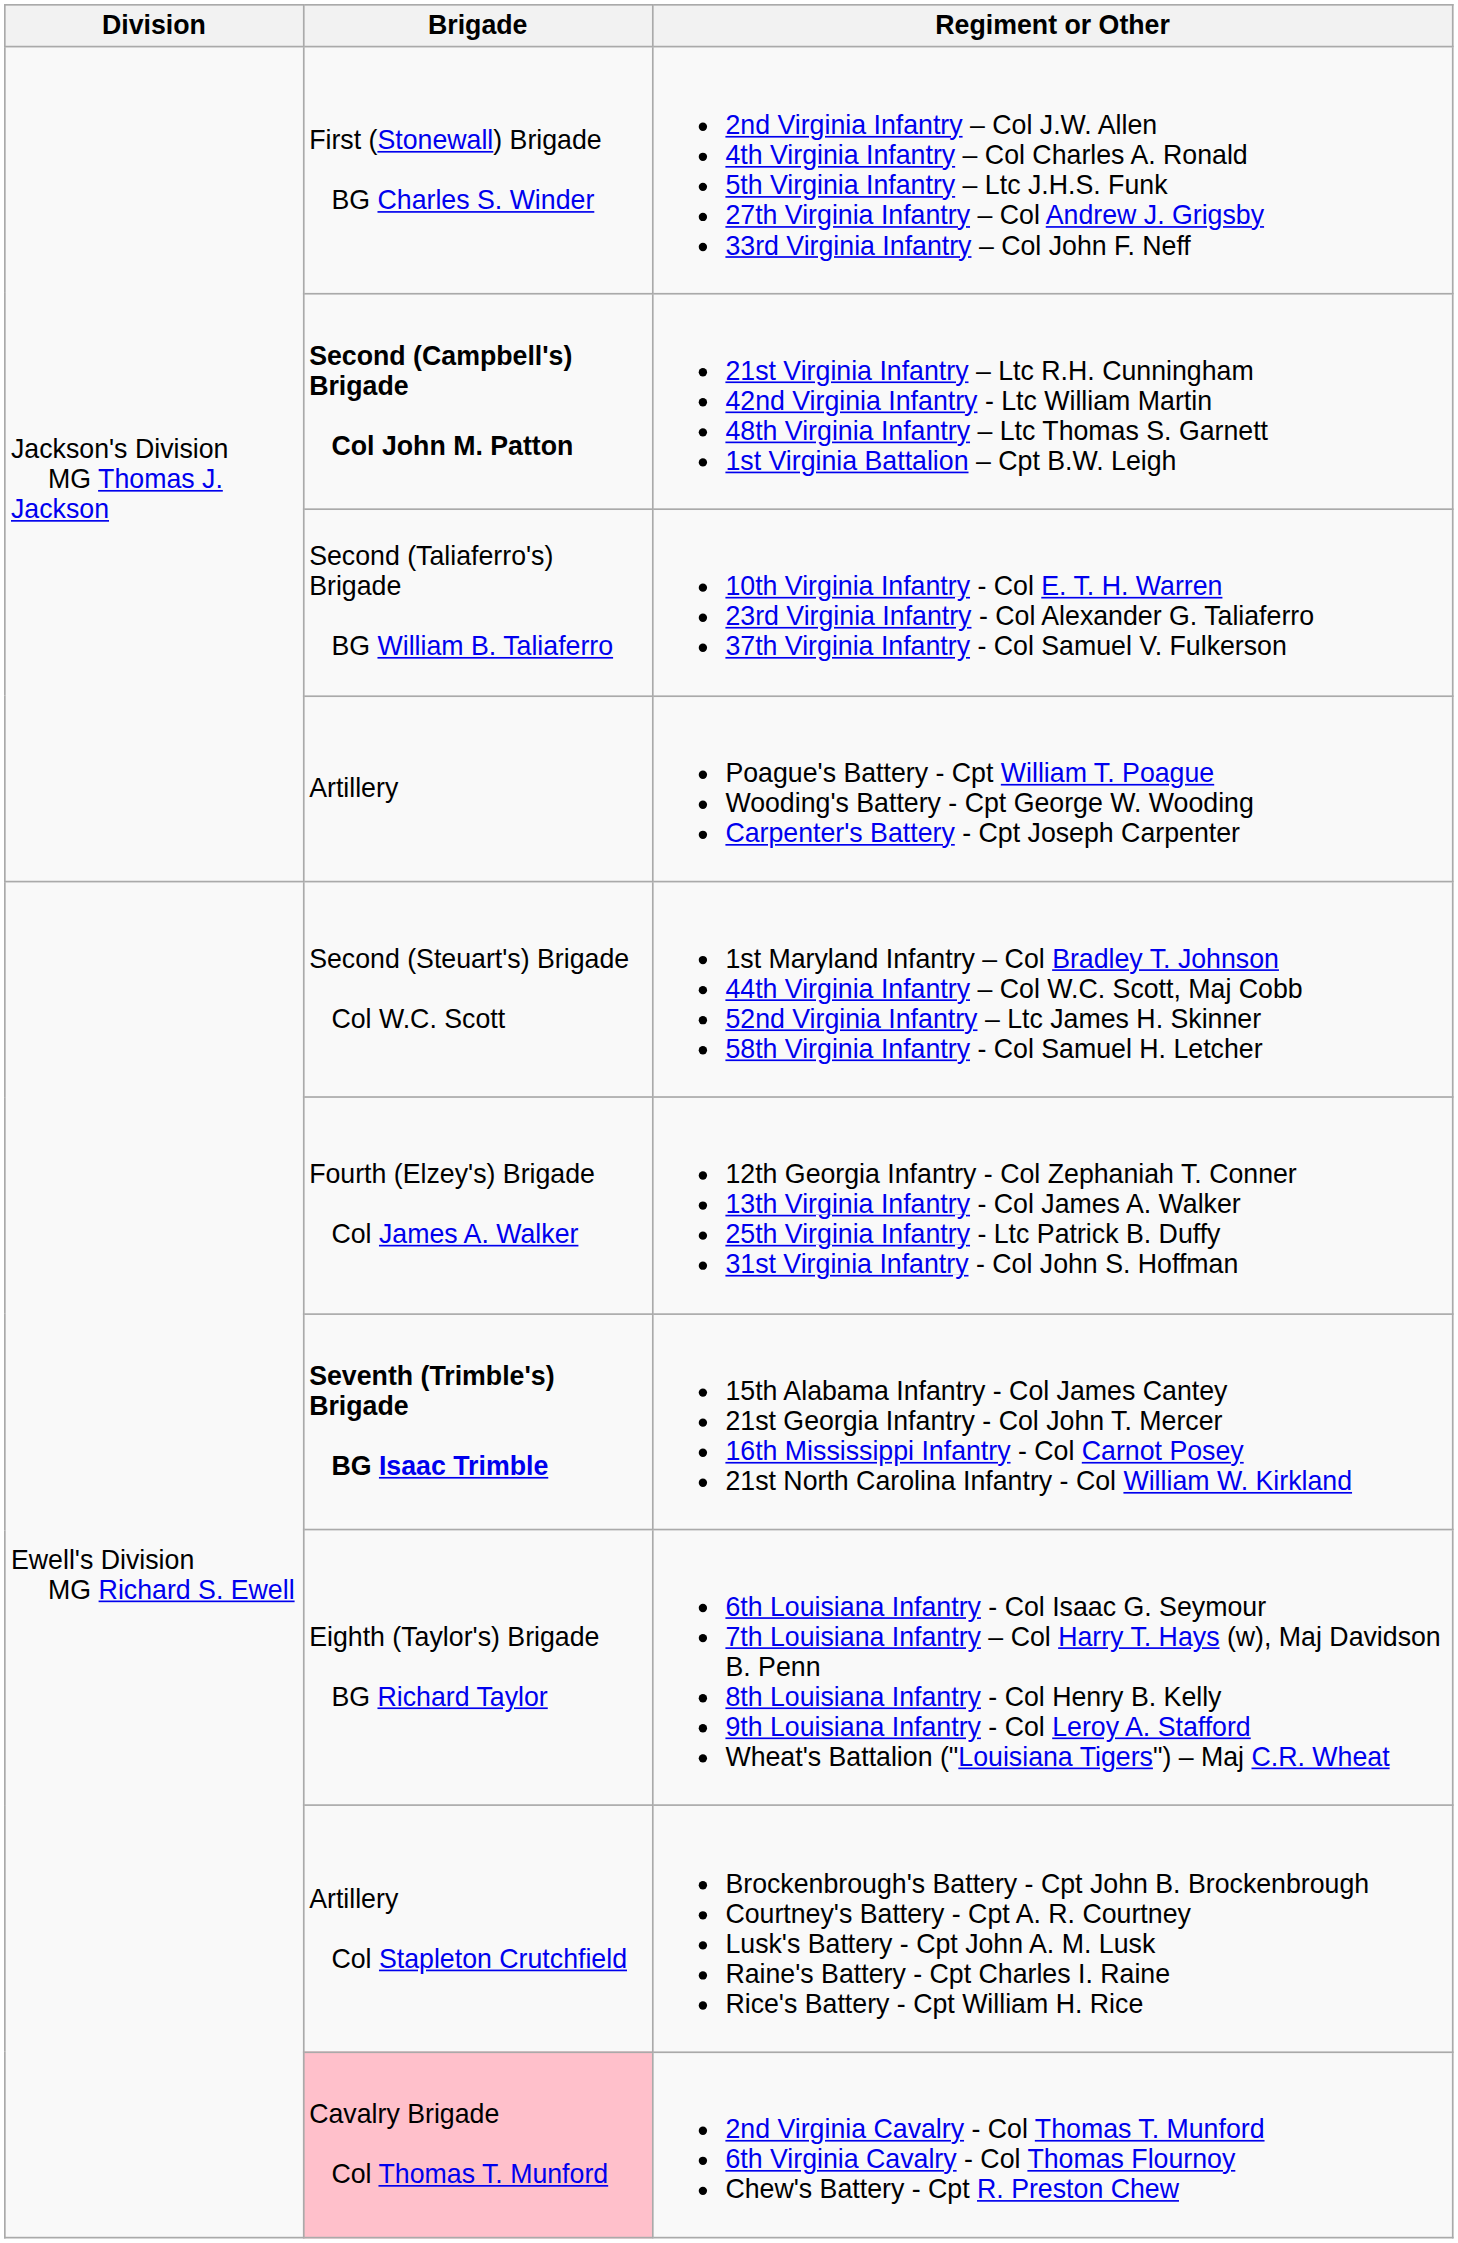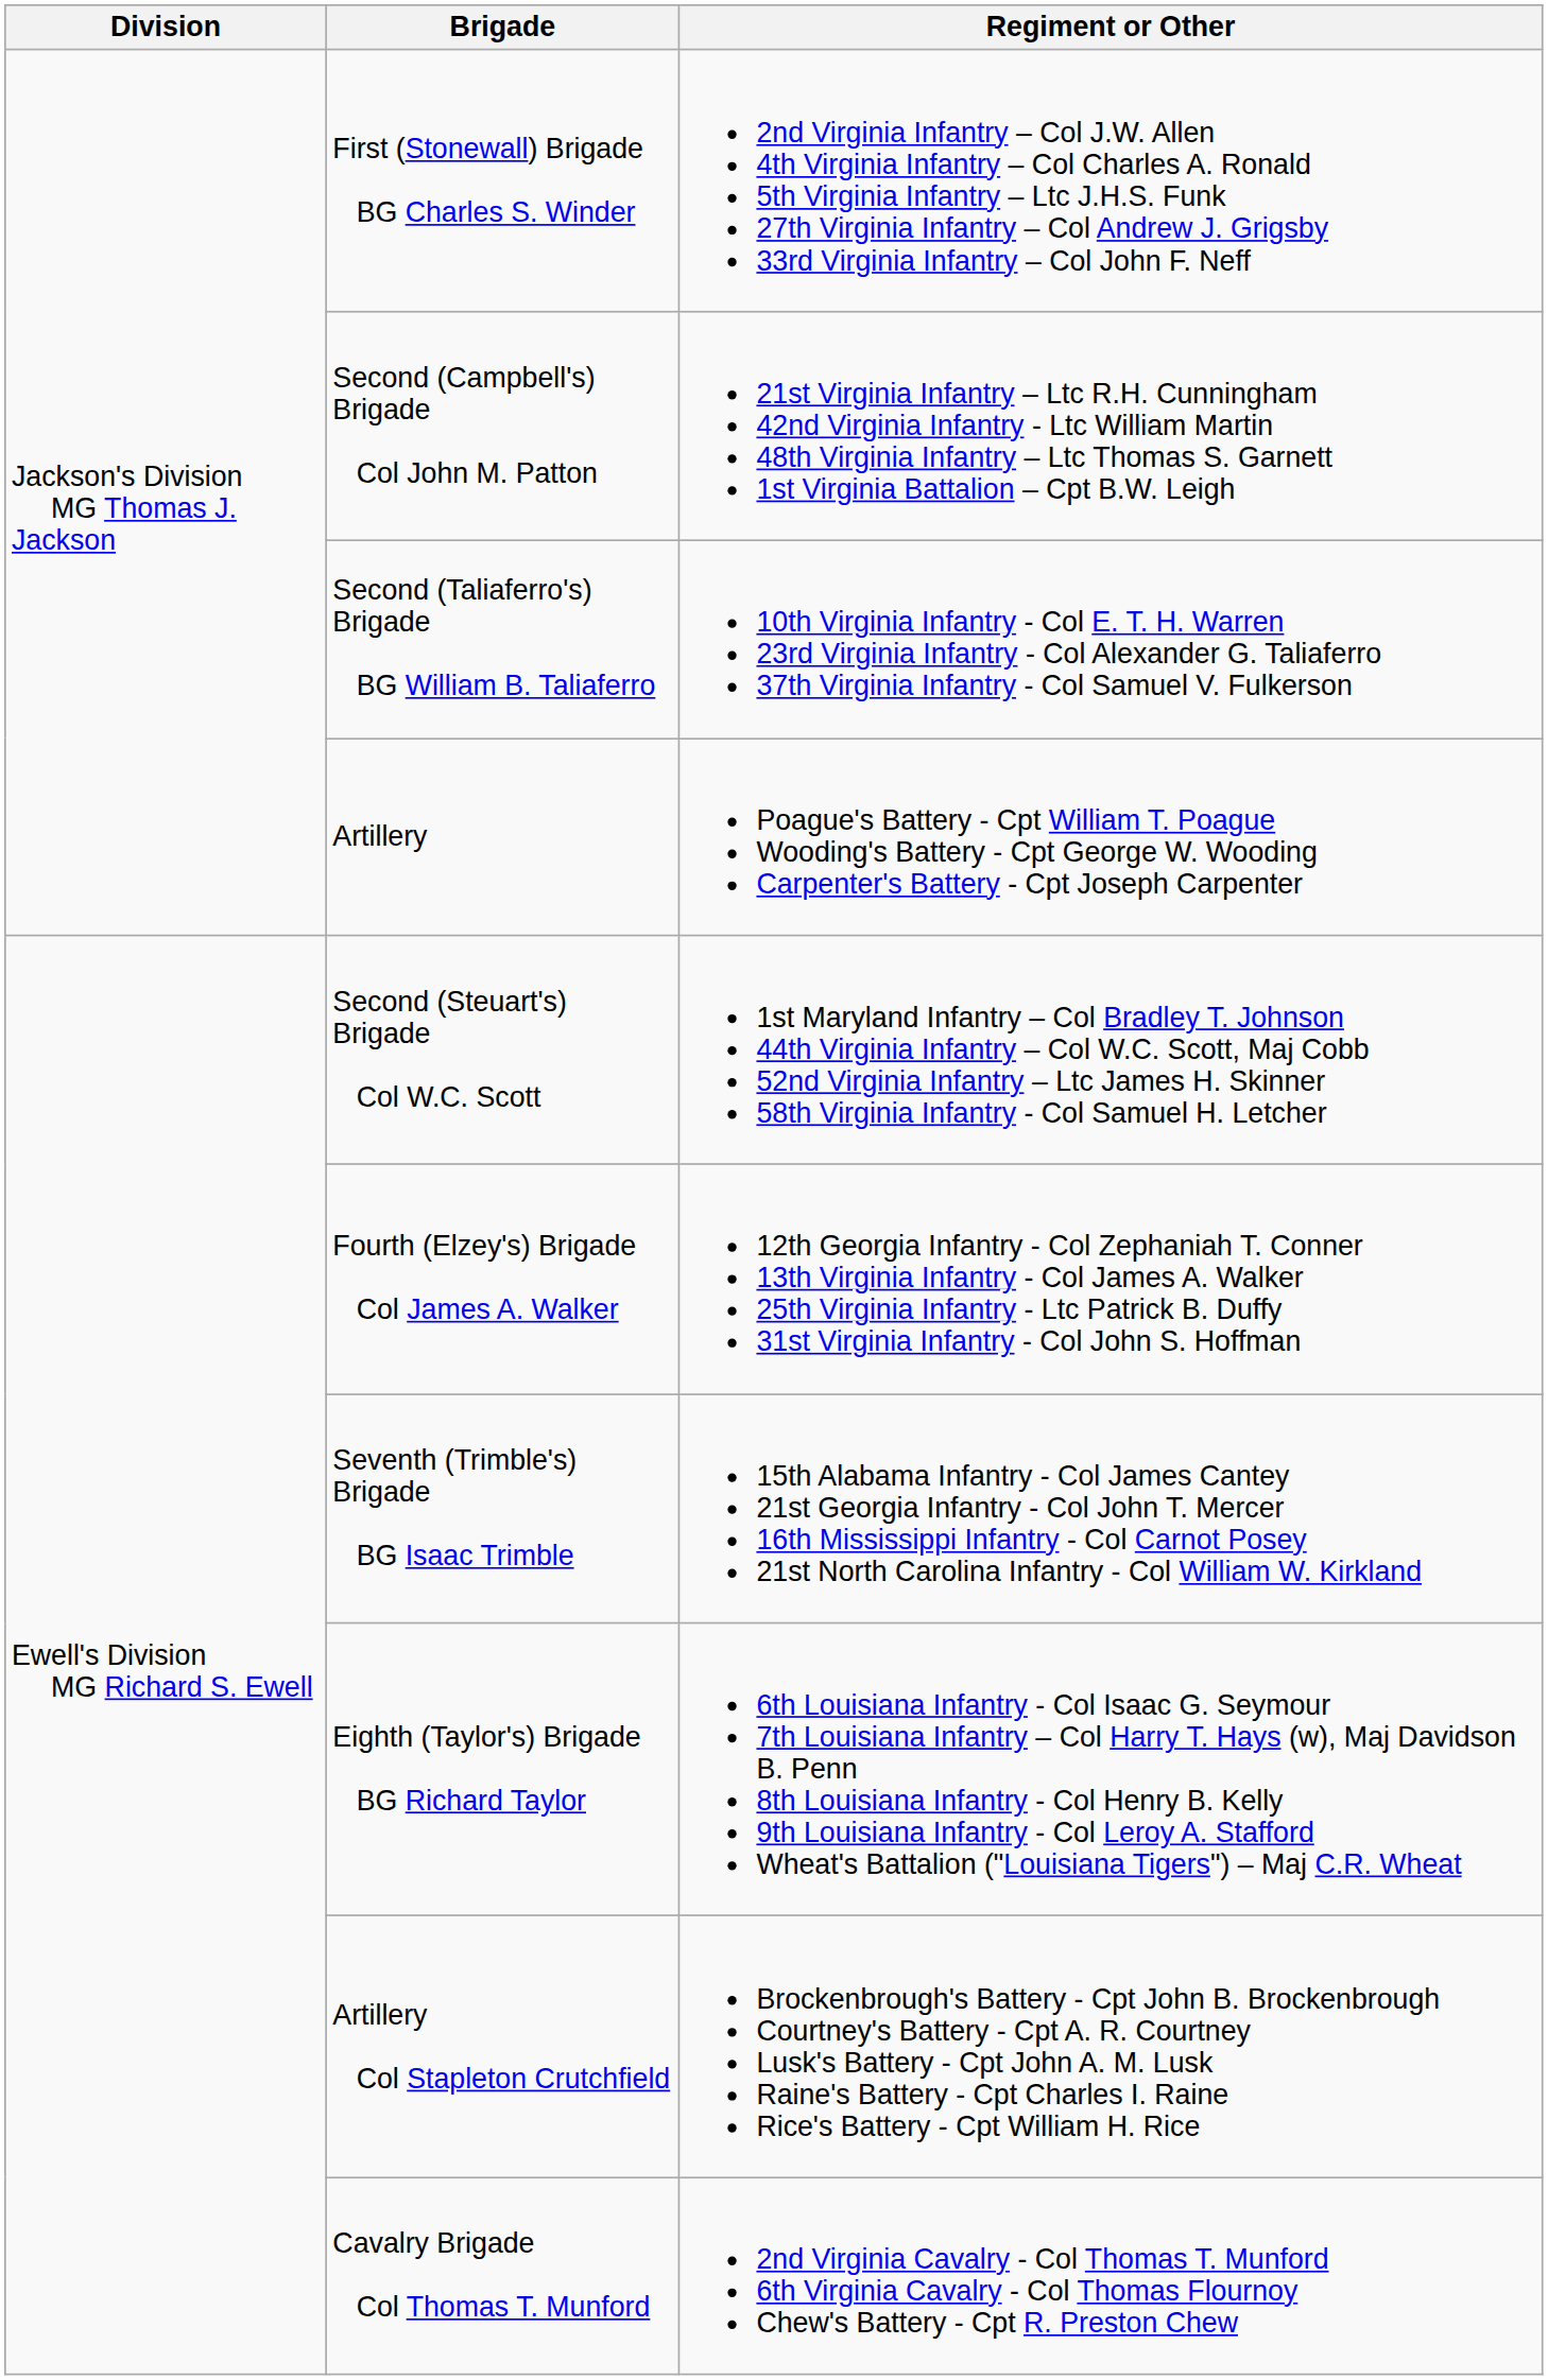Second (Campbell's) Brigade Col John M. Patton | Brigade: bold -> normal
Seventh (Trimble's) Brigade BG Isaac Trimble | Brigade: bold -> normal
Cavalry Brigade Col Thomas T. Munford | Brigade: pink background -> no background
